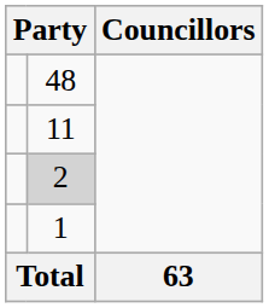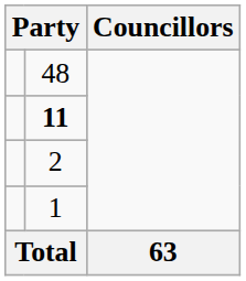11 | column 2: normal -> bold
2 | column 2: lightgrey background -> no background
